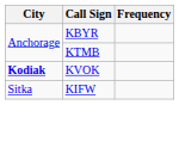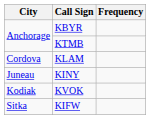+ row: Cordova | KLAM
+ row: Juneau | KINY
KVOK | City: bold -> normal
